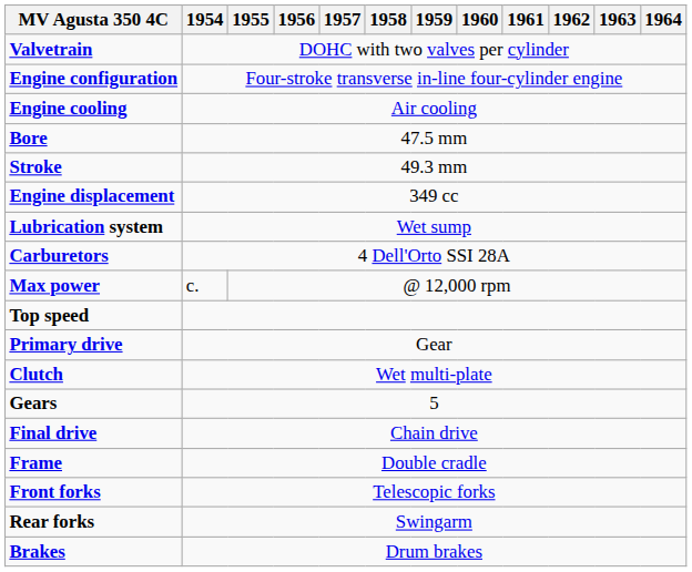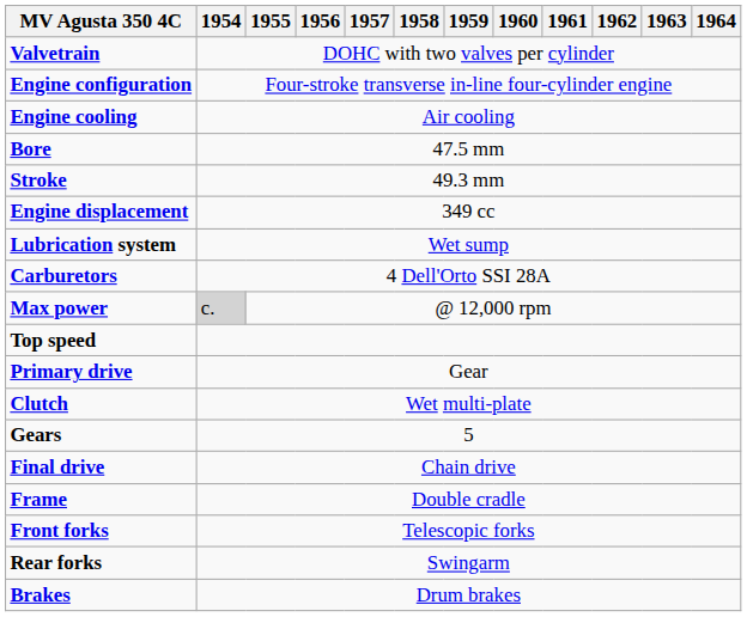Max power | 1954: no background -> lightgrey background
